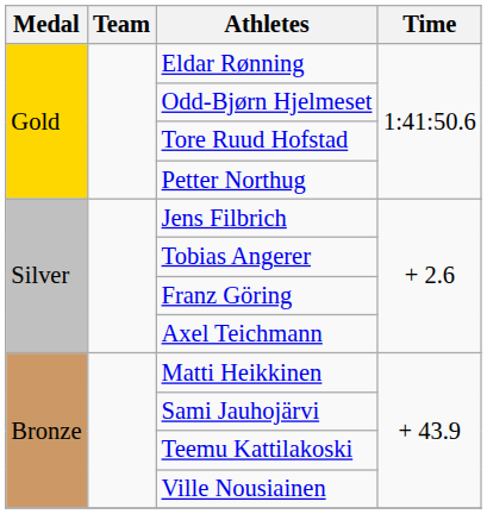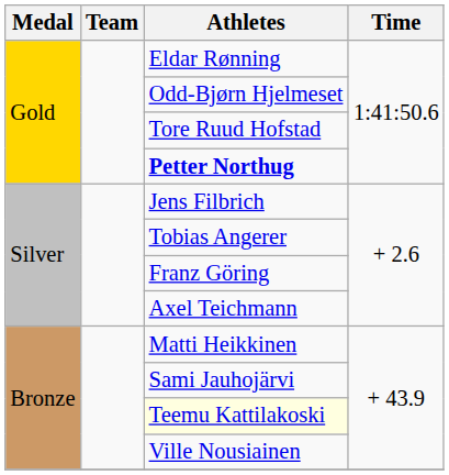Petter Northug | Athletes: normal -> bold
Teemu Kattilakoski | Athletes: no background -> lightyellow background
